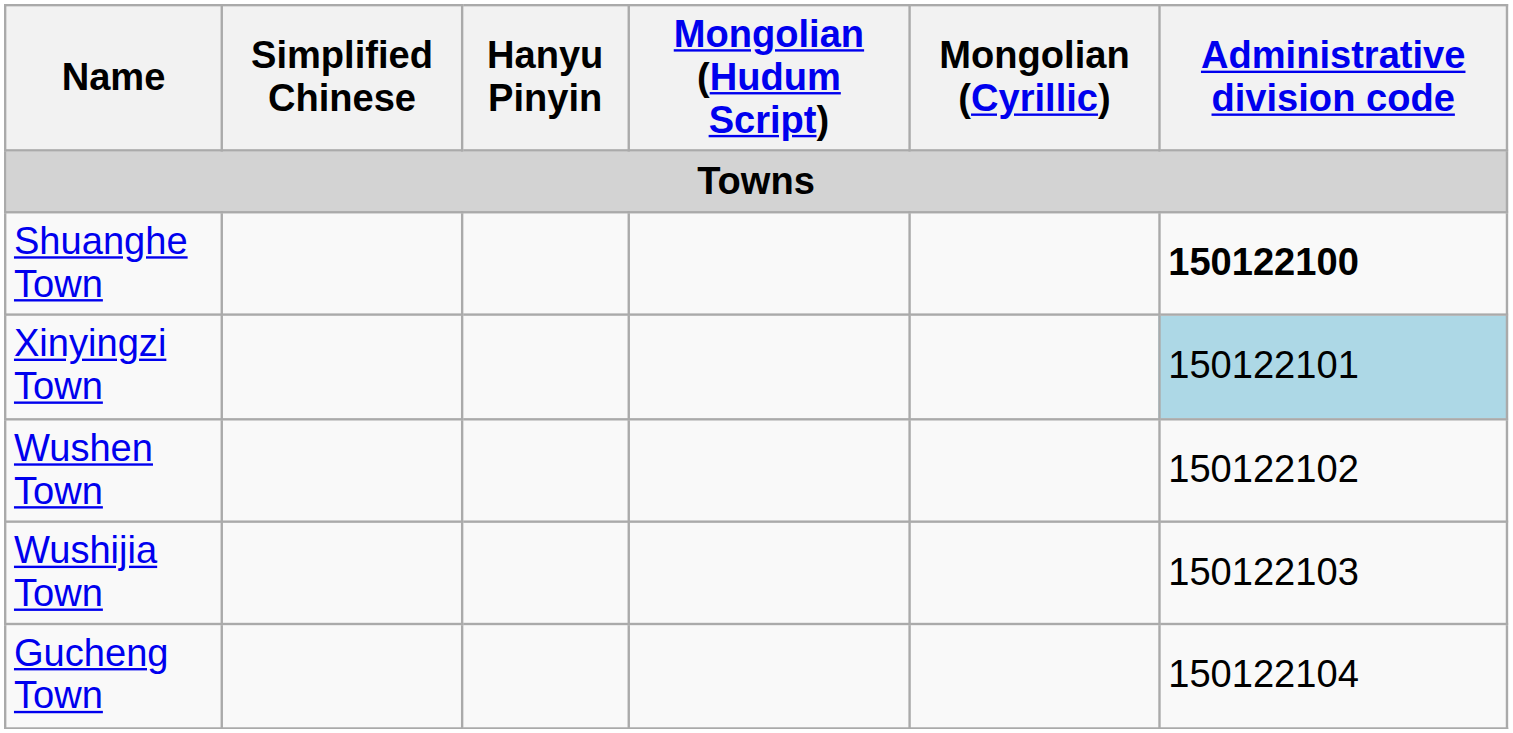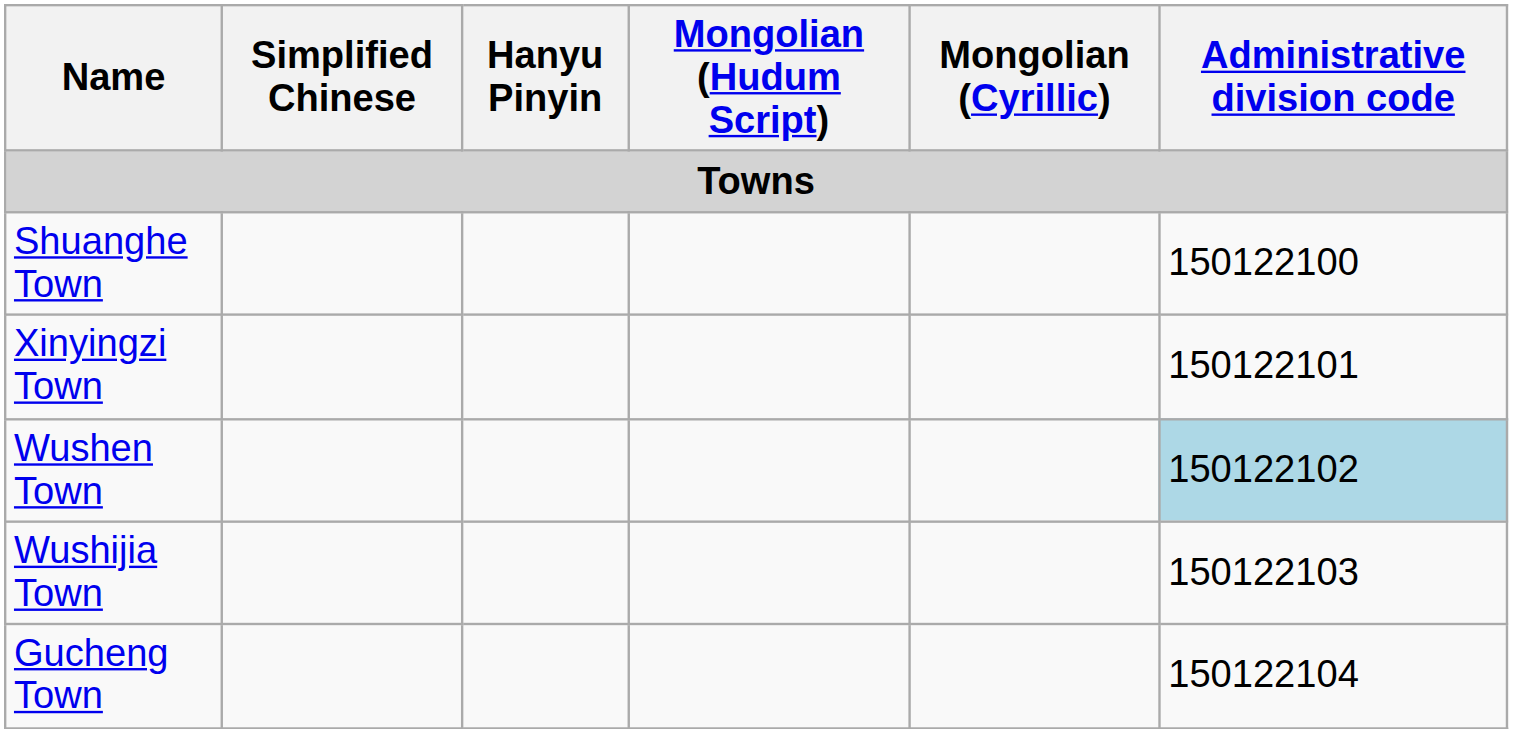Shuanghe Town | Administrative division code: bold -> normal
Xinyingzi Town | Administrative division code: lightblue background -> no background
Wushen Town | Administrative division code: no background -> lightblue background
